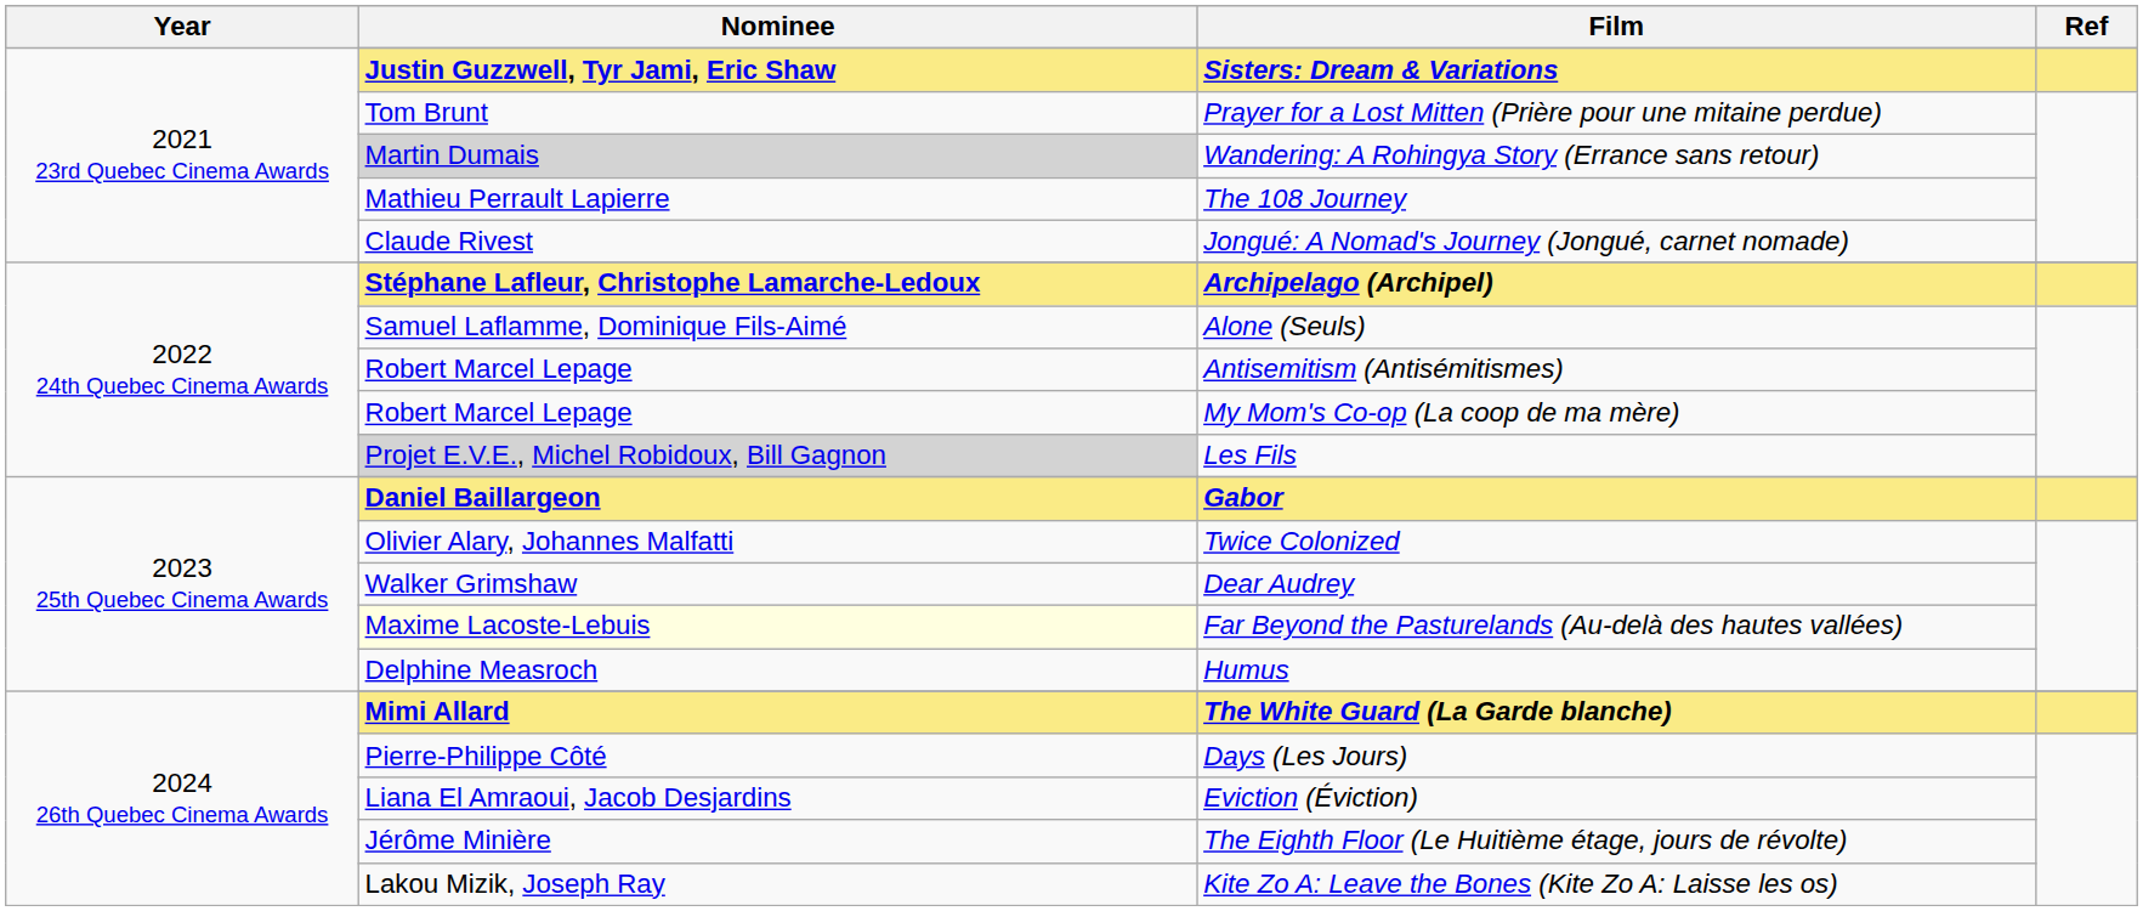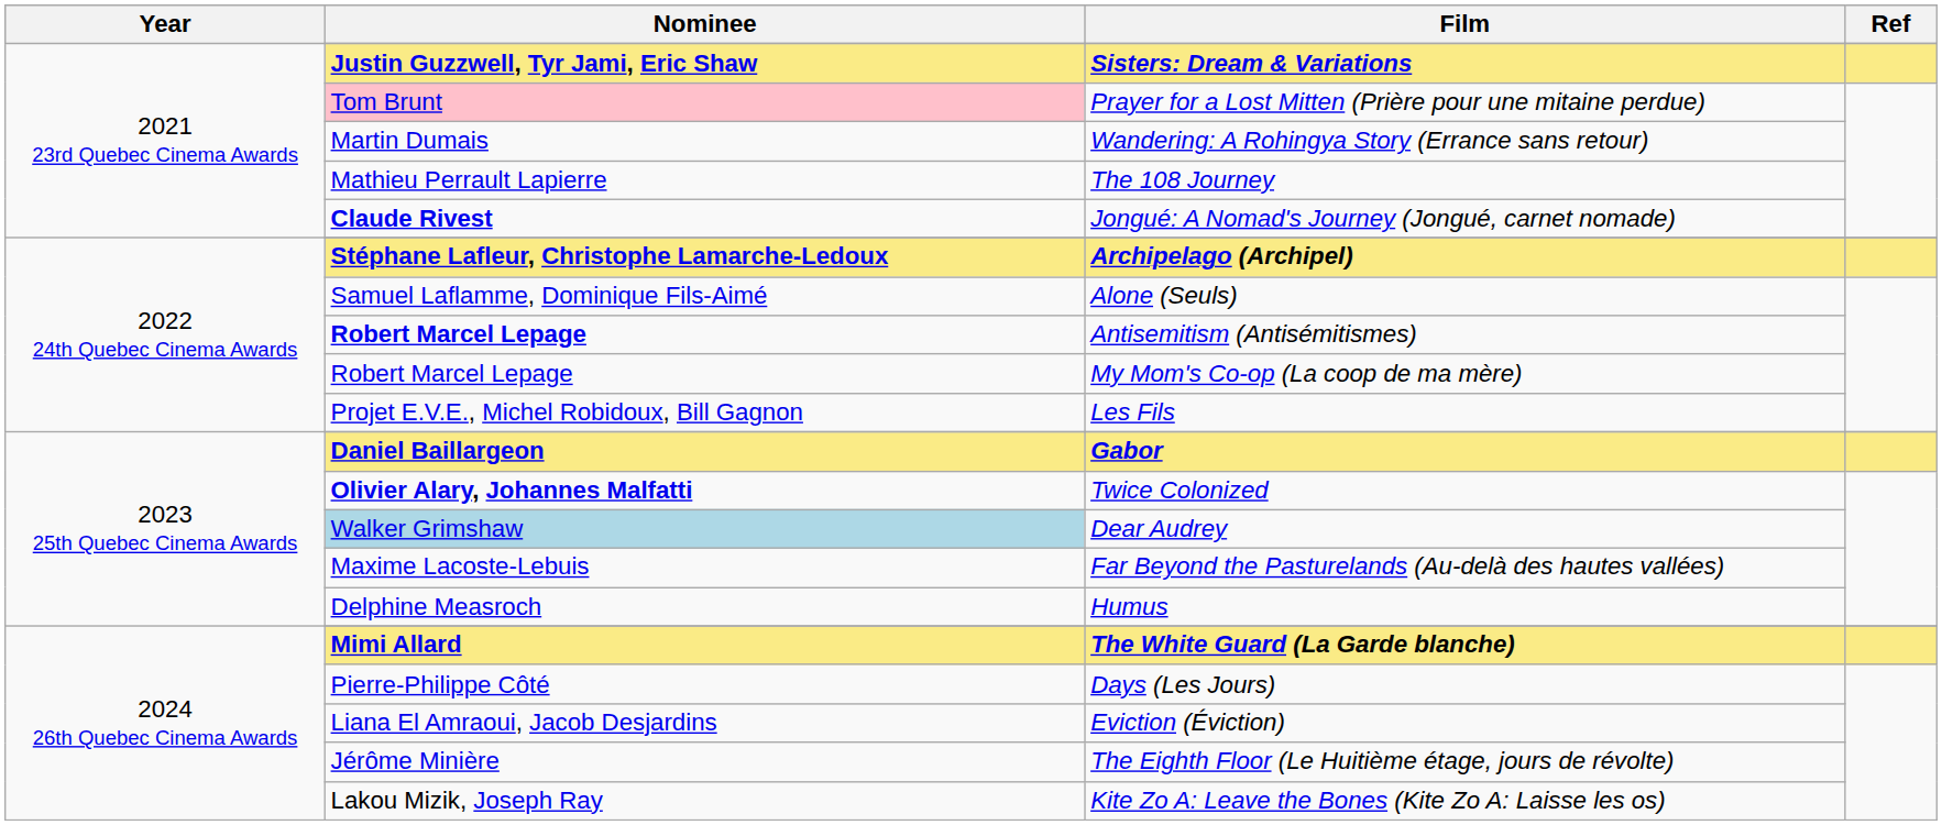Prayer for a Lost Mitten (Prière pour une mitaine perdue) | Nominee: no background -> pink background
Wandering: A Rohingya Story (Errance sans retour) | Nominee: lightgrey background -> no background
Jongué: A Nomad's Journey (Jongué, carnet nomade) | Nominee: normal -> bold
Antisemitism (Antisémitismes) | Nominee: normal -> bold
Les Fils | Nominee: lightgrey background -> no background
Twice Colonized | Nominee: normal -> bold
Dear Audrey | Nominee: no background -> lightblue background
Far Beyond the Pasturelands (Au-delà des hautes vallées) | Nominee: lightyellow background -> no background
